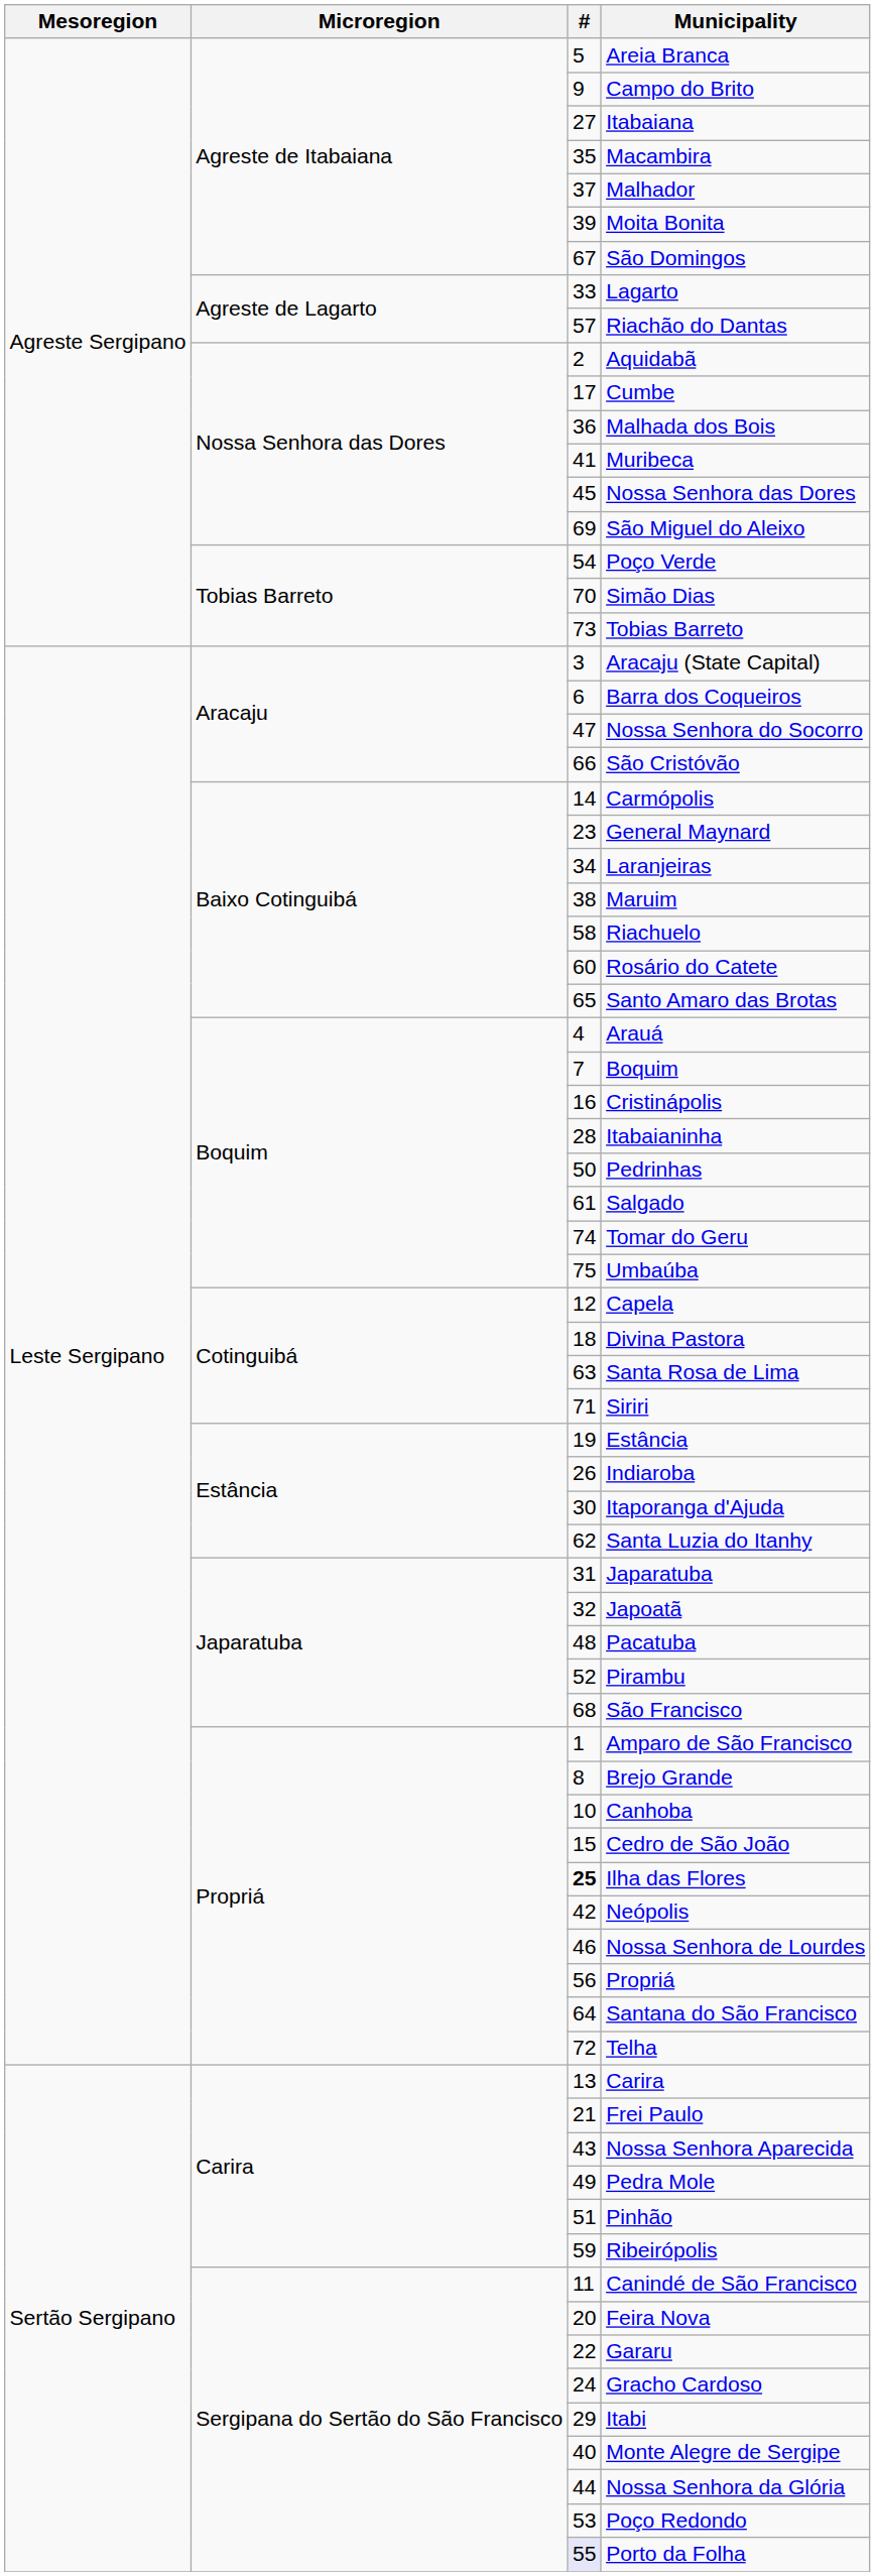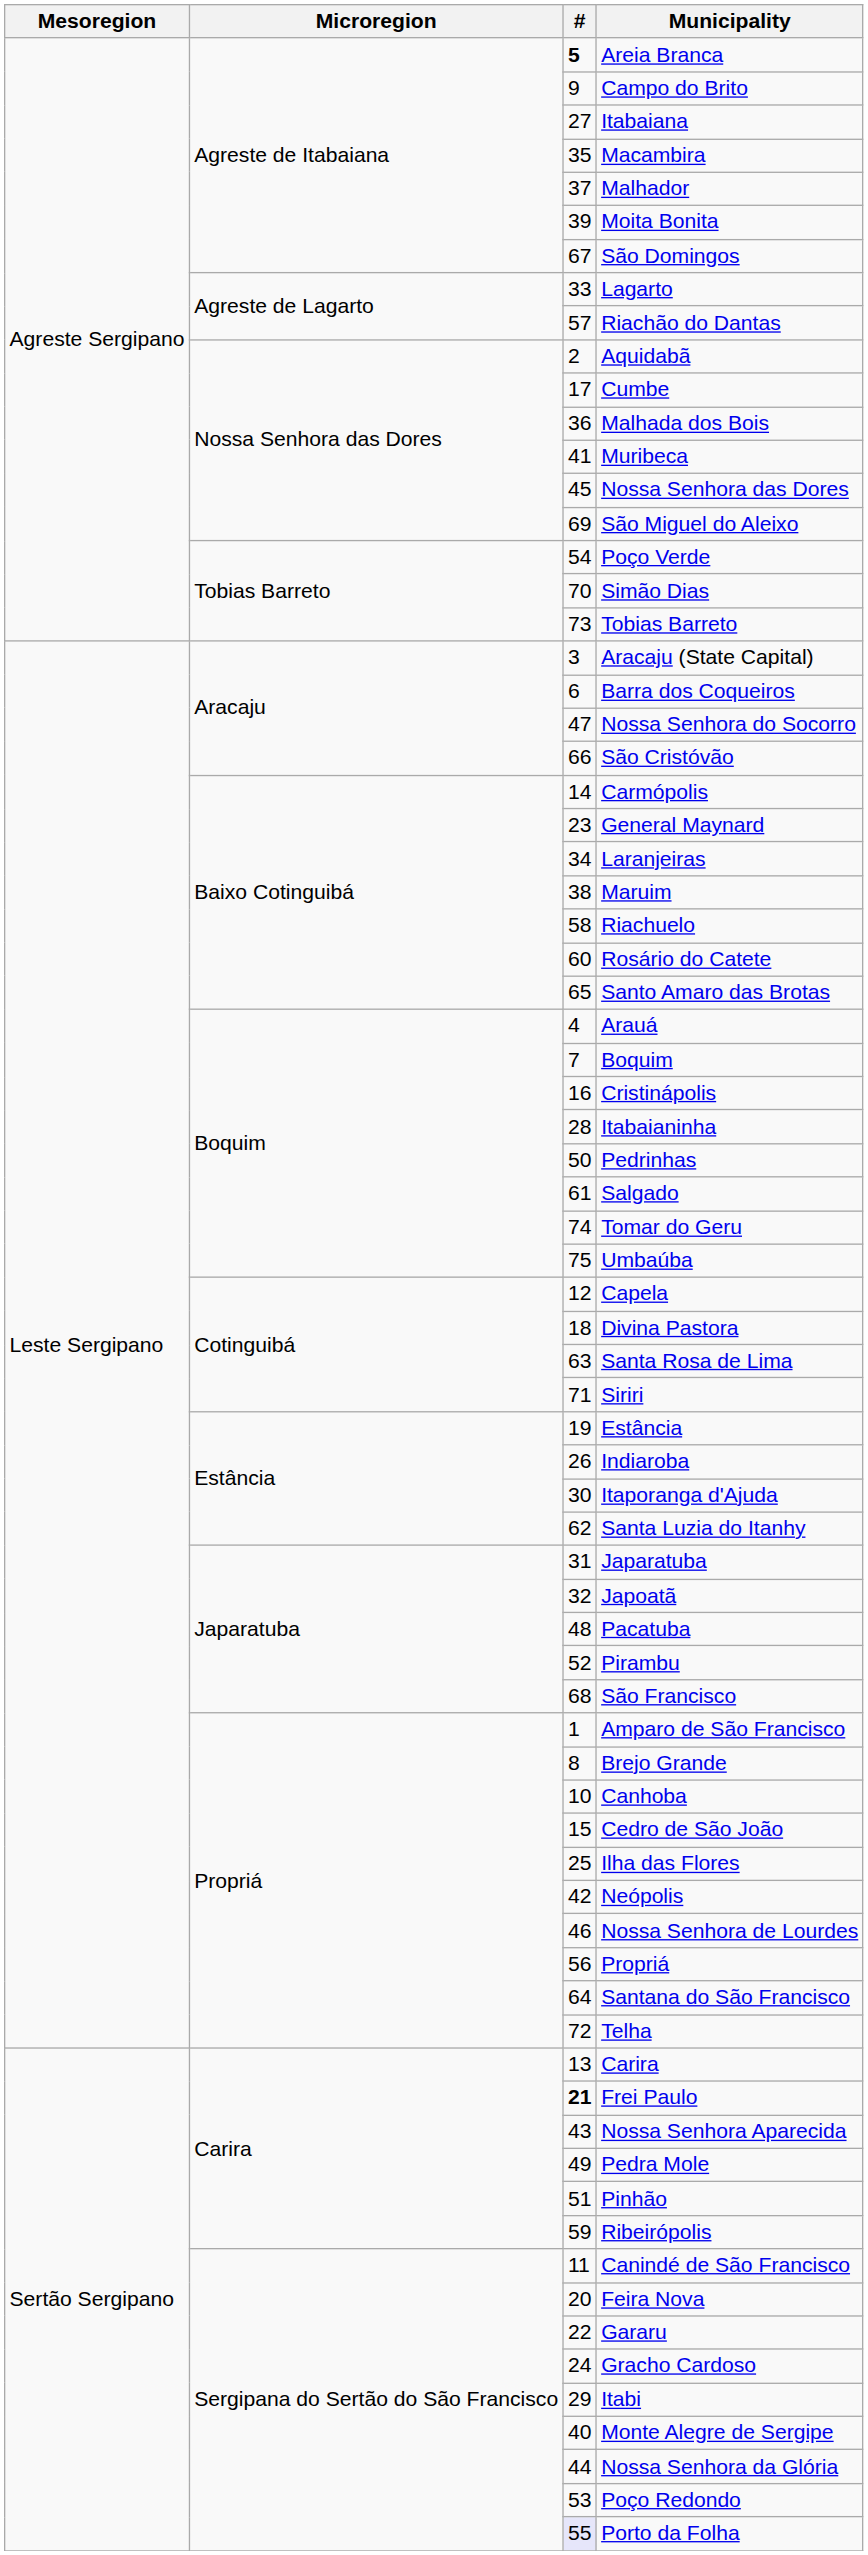Areia Branca | #: normal -> bold
Ilha das Flores | #: bold -> normal
Frei Paulo | #: normal -> bold
